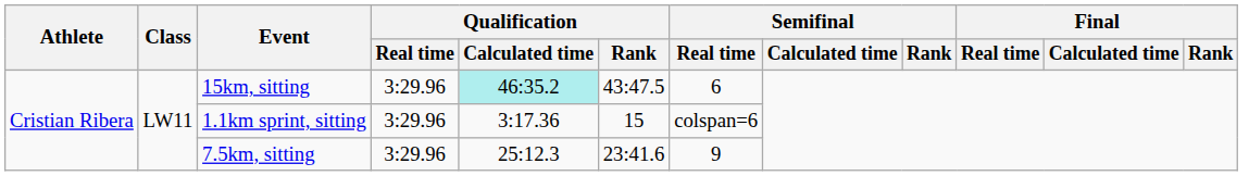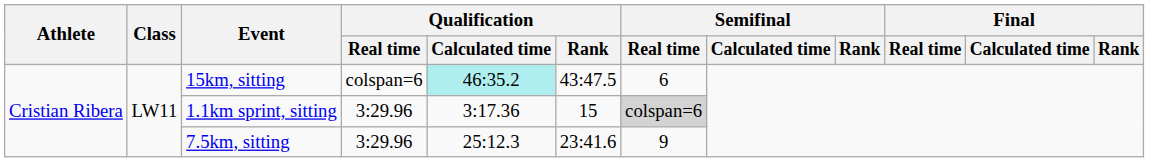15km, sitting | Qualification / Real time: 3:29.96 -> colspan=6
1.1km sprint, sitting | Semifinal / Real time: no background -> lightgrey background
